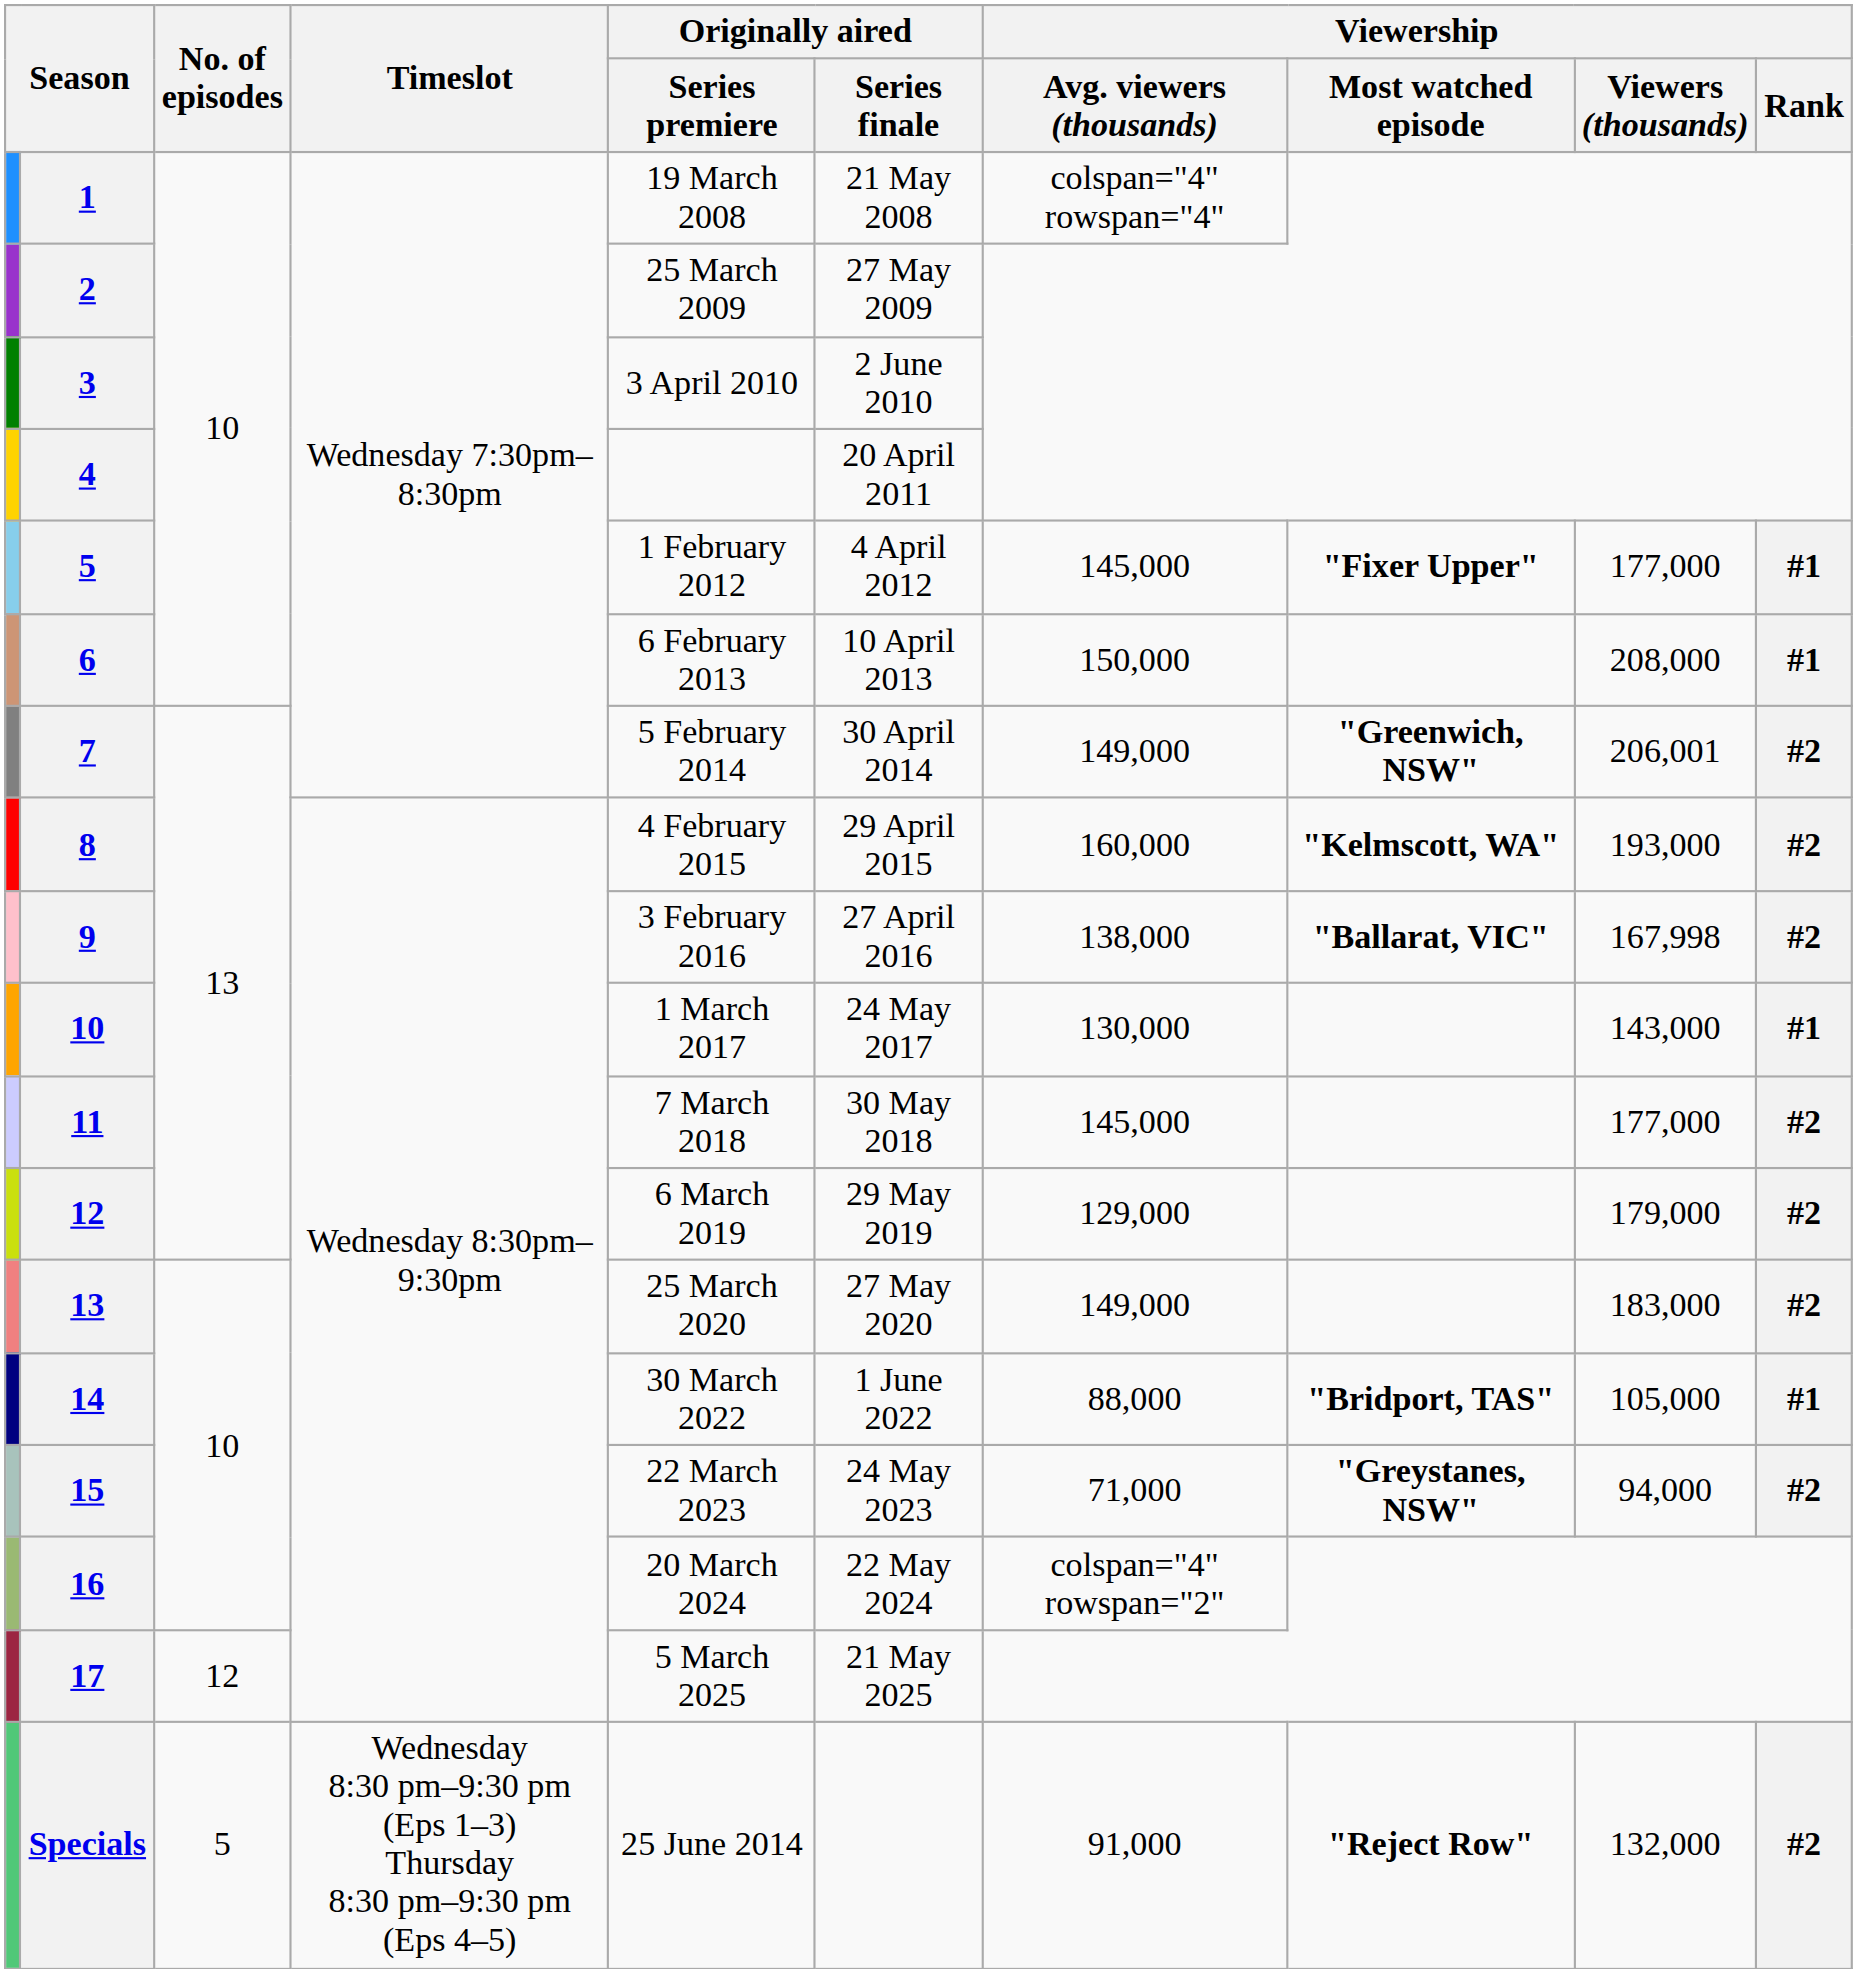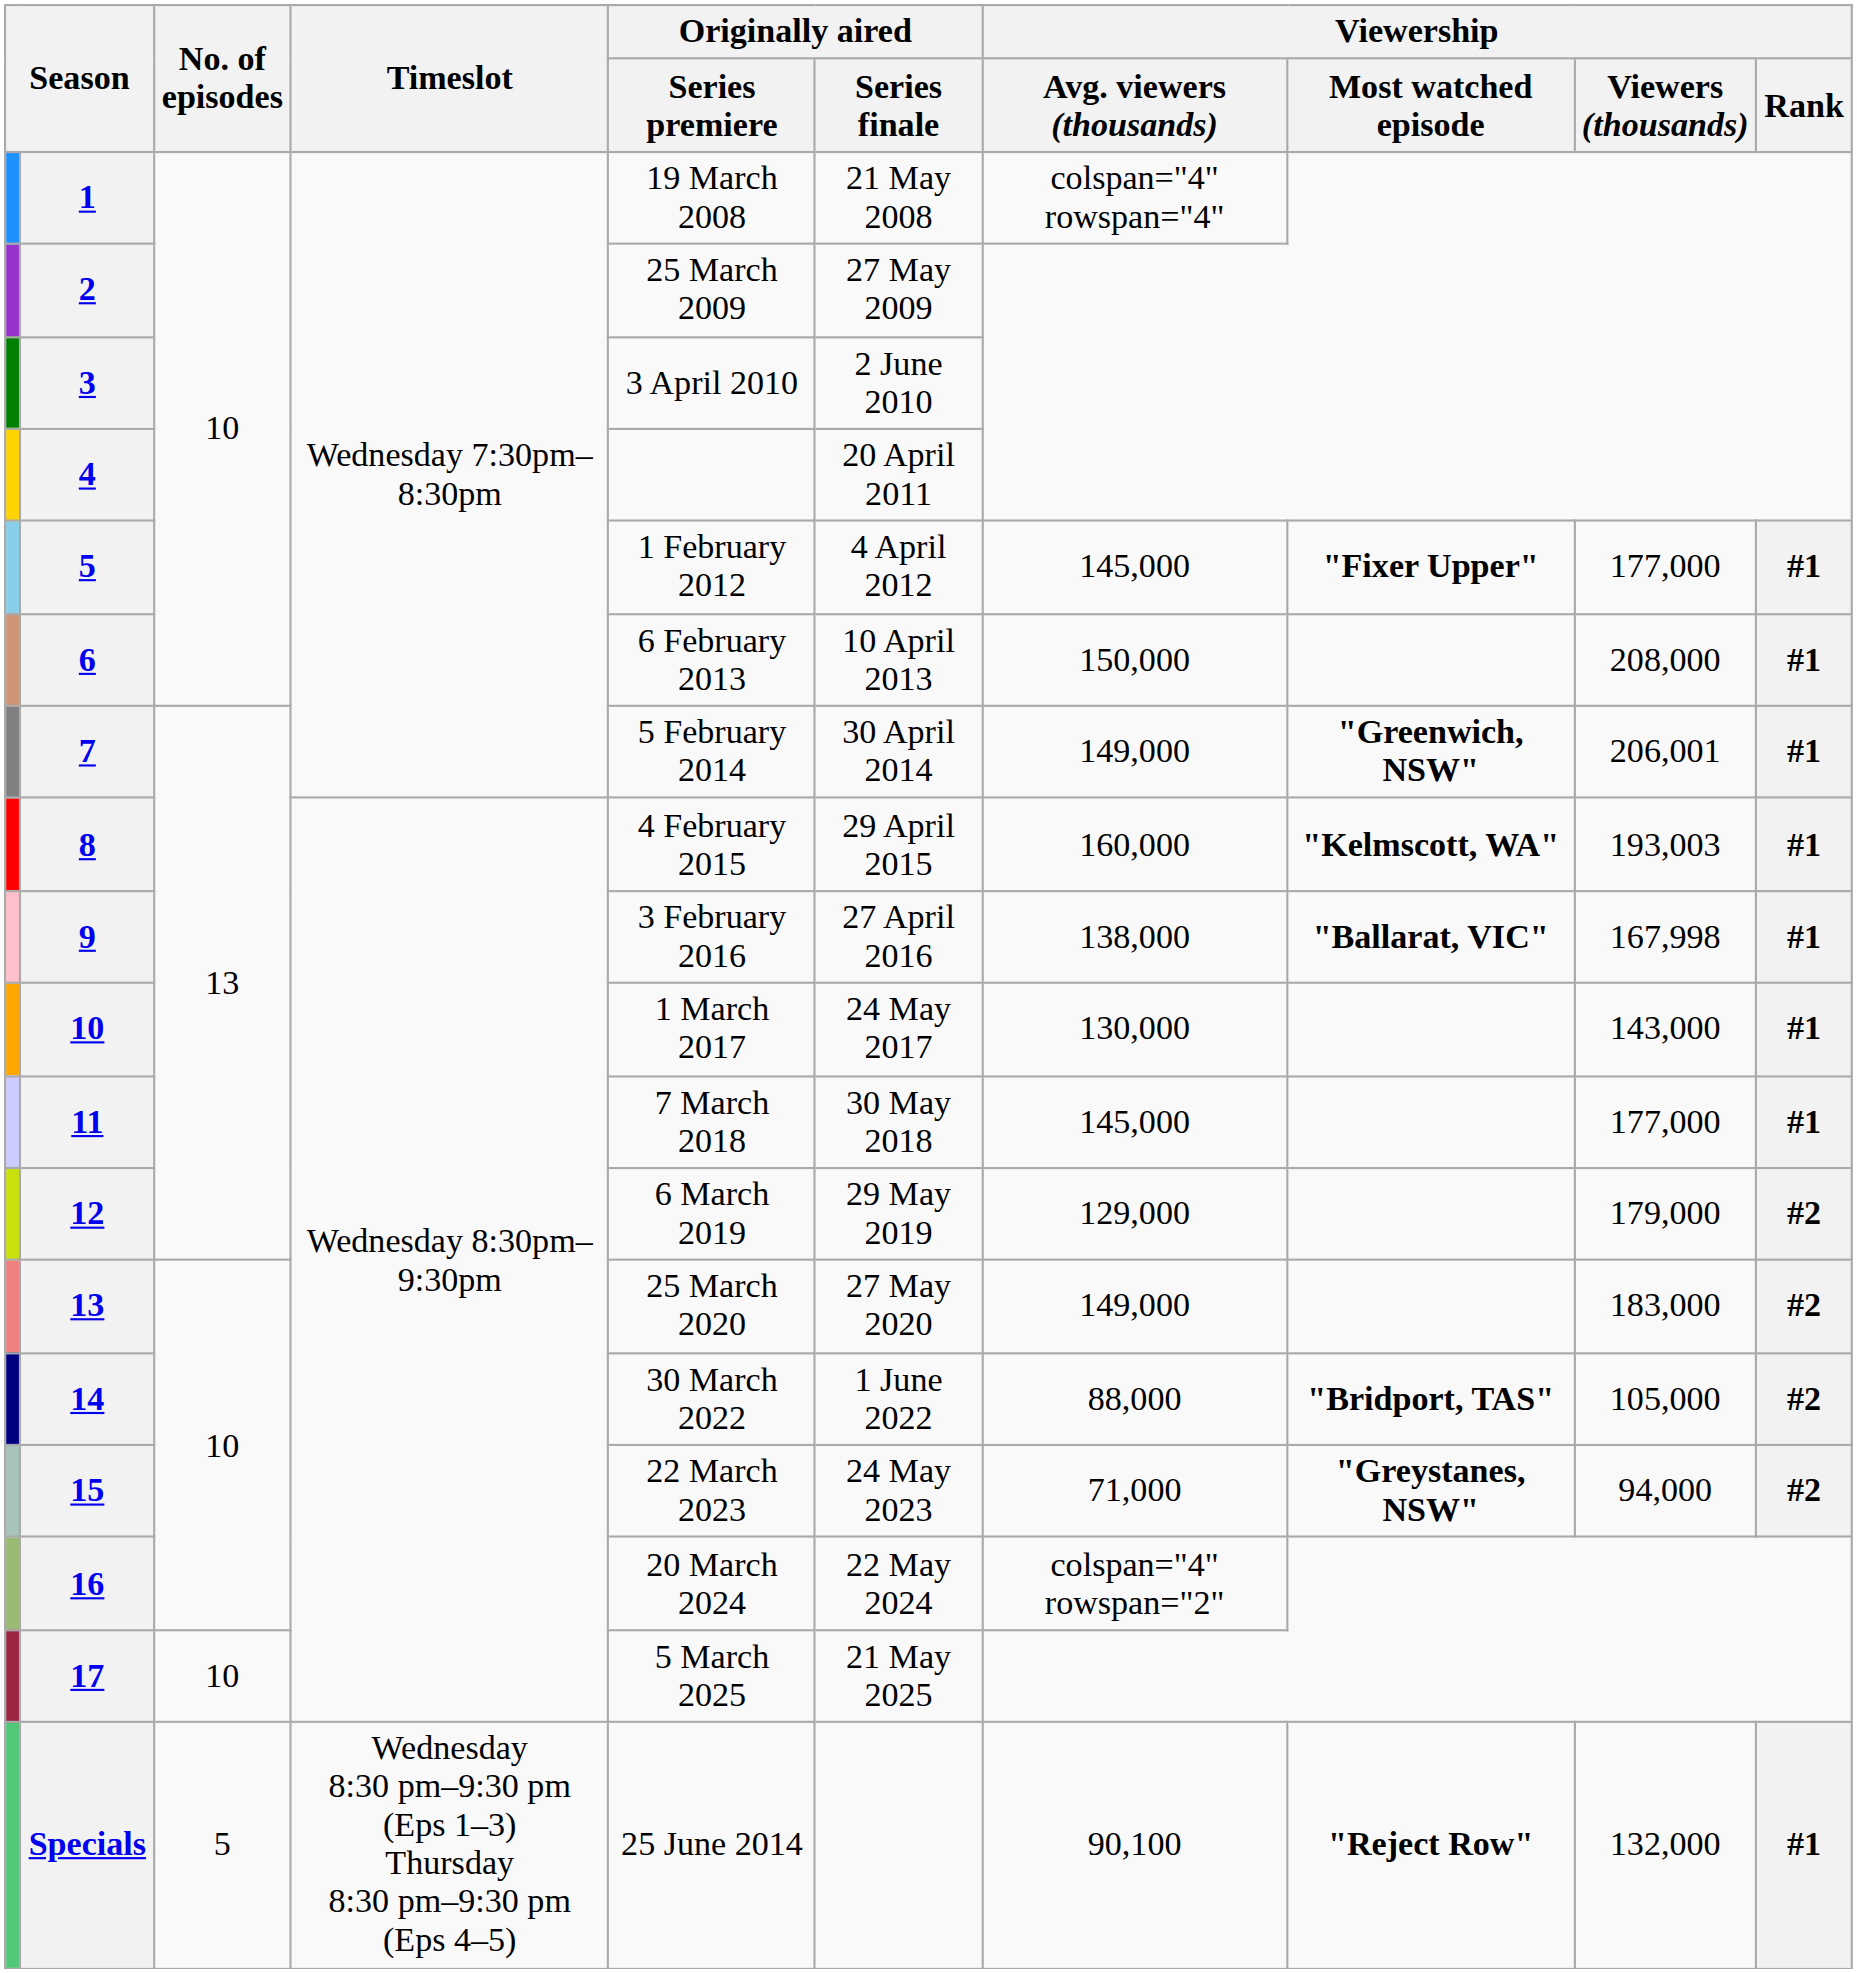7 | Viewership / Rank: #2 -> #1
8 | Viewership / Viewers (thousands): 193,000 -> 193,003
8 | Viewership / Rank: #2 -> #1
9 | Viewership / Rank: #2 -> #1
11 | Viewership / Rank: #2 -> #1
14 | Viewership / Rank: #1 -> #2
17 | No. of episodes: 12 -> 10
Specials | Viewership / Avg. viewers (thousands): 91,000 -> 90,100
Specials | Viewership / Rank: #2 -> #1
